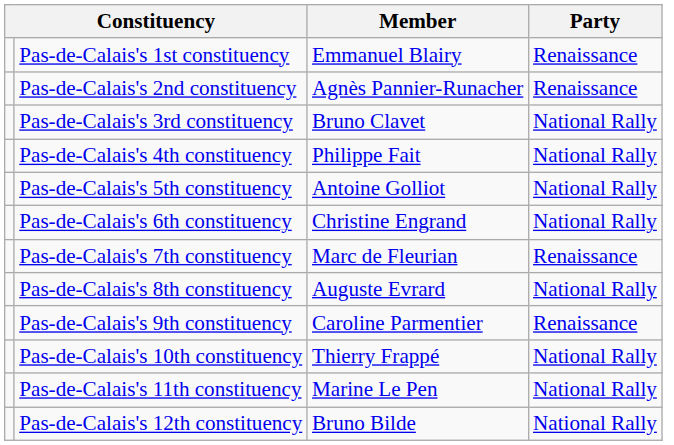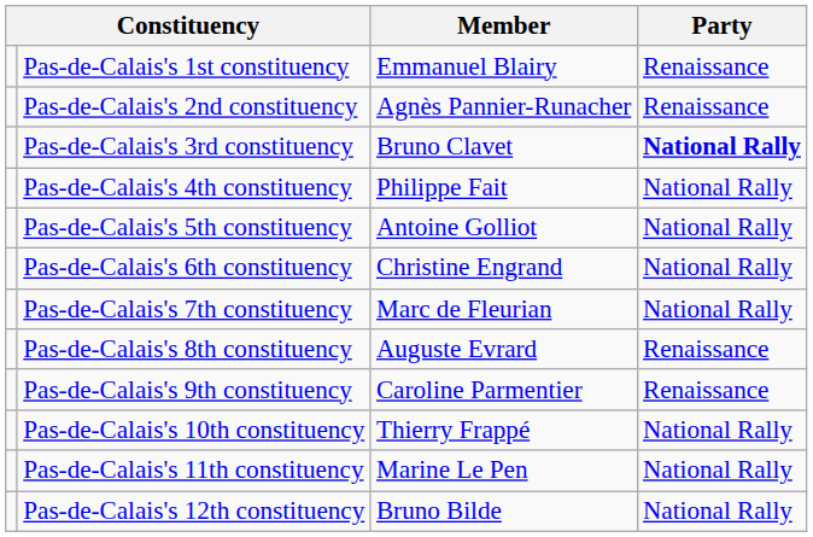Pas-de-Calais's 3rd constituency | Party: normal -> bold
Pas-de-Calais's 7th constituency | Party: Renaissance -> National Rally
Pas-de-Calais's 8th constituency | Party: National Rally -> Renaissance
